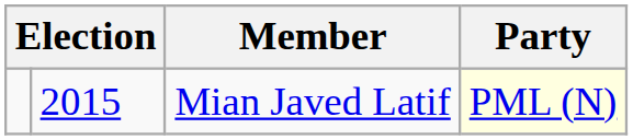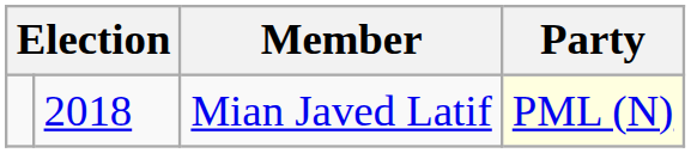Mian Javed Latif | column 2: 2015 -> 2018
